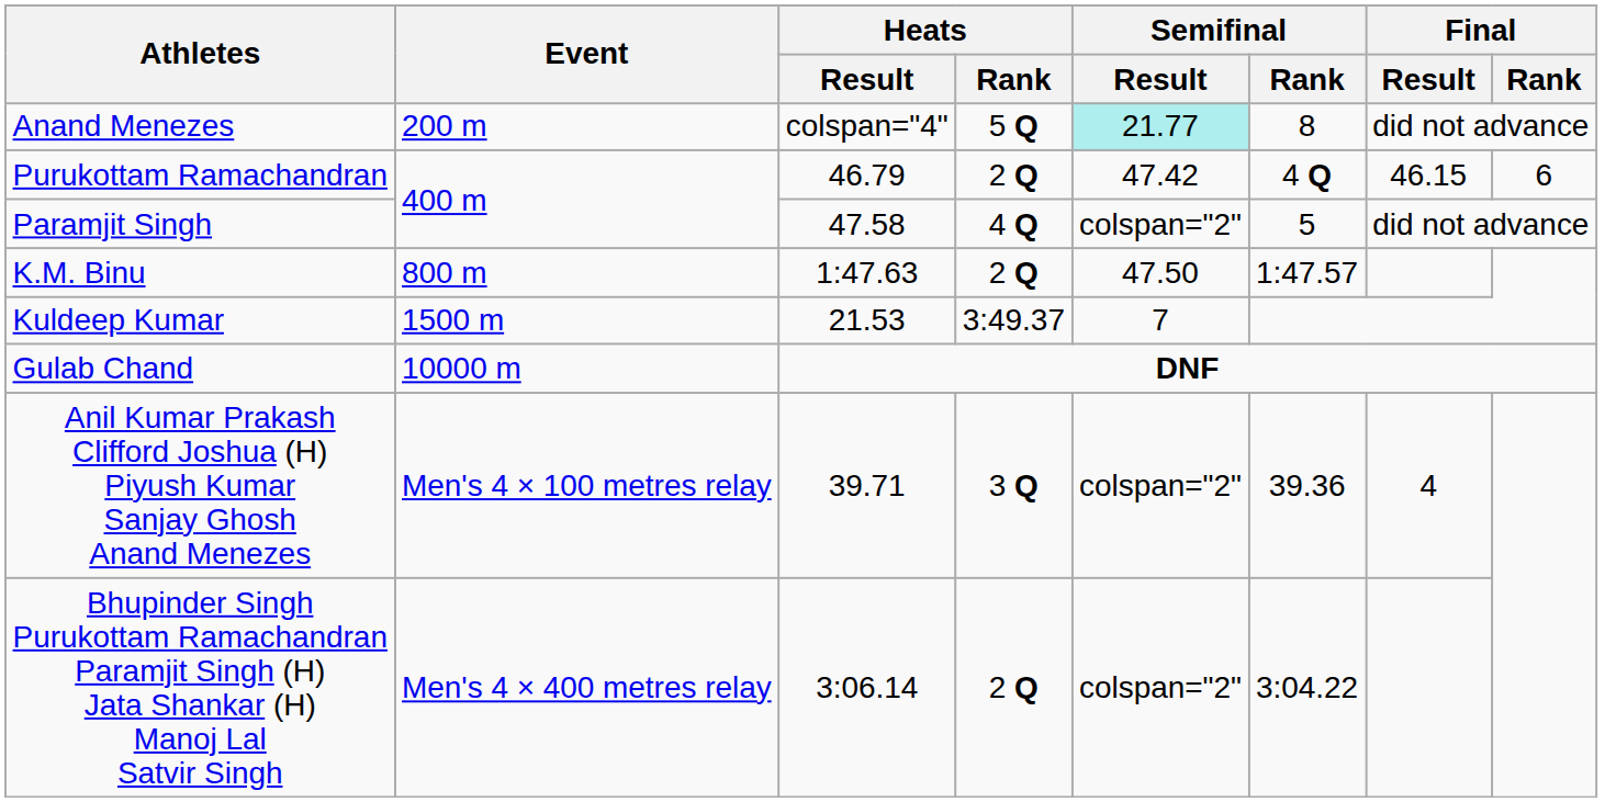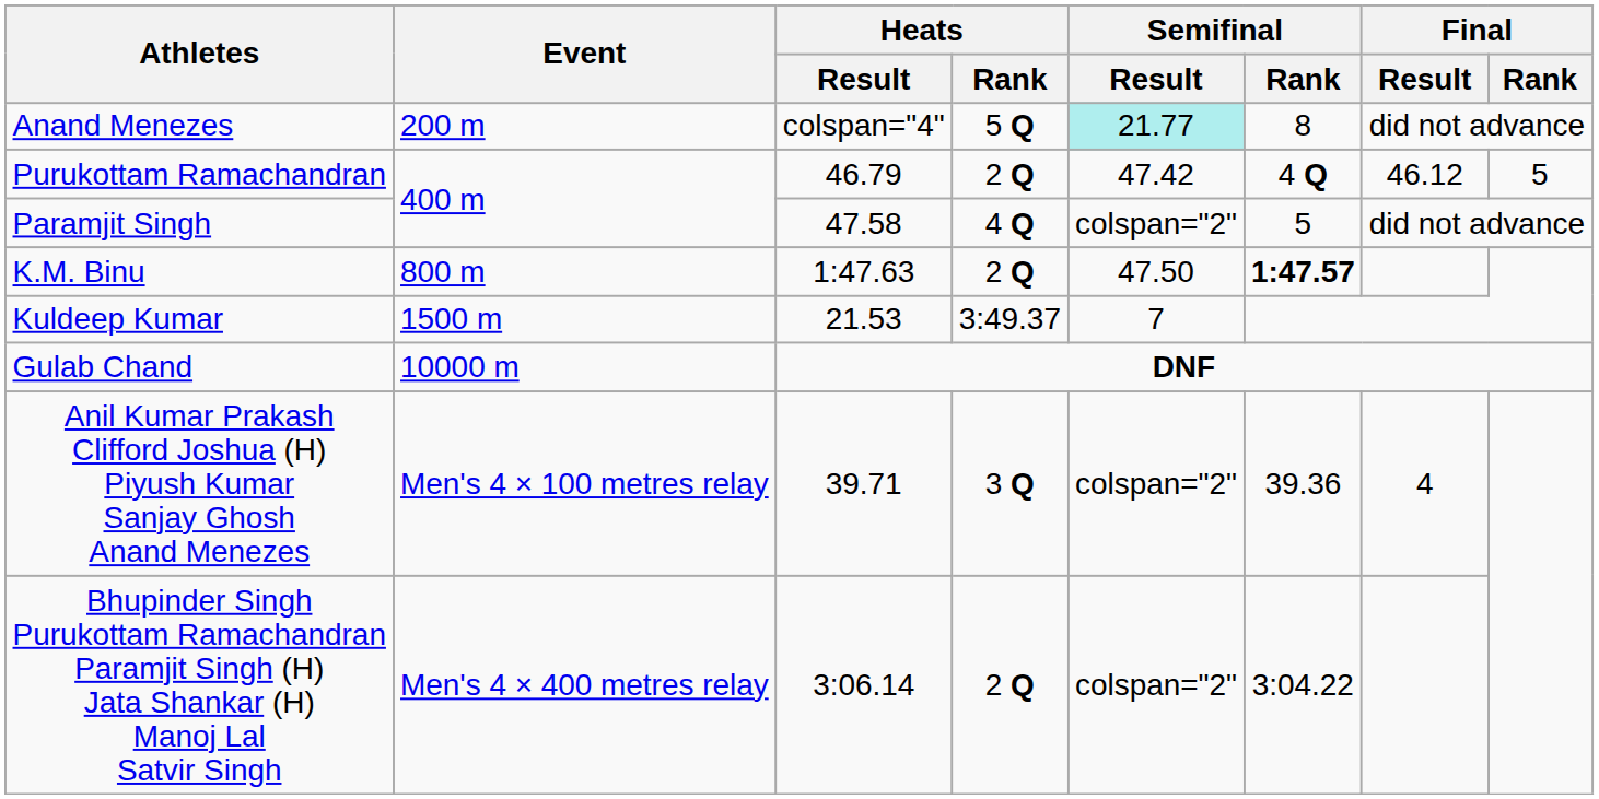Purukottam Ramachandran | Final / Result: 46.15 -> 46.12
Purukottam Ramachandran | Final / Rank: 6 -> 5
K.M. Binu | Semifinal / Rank: normal -> bold
